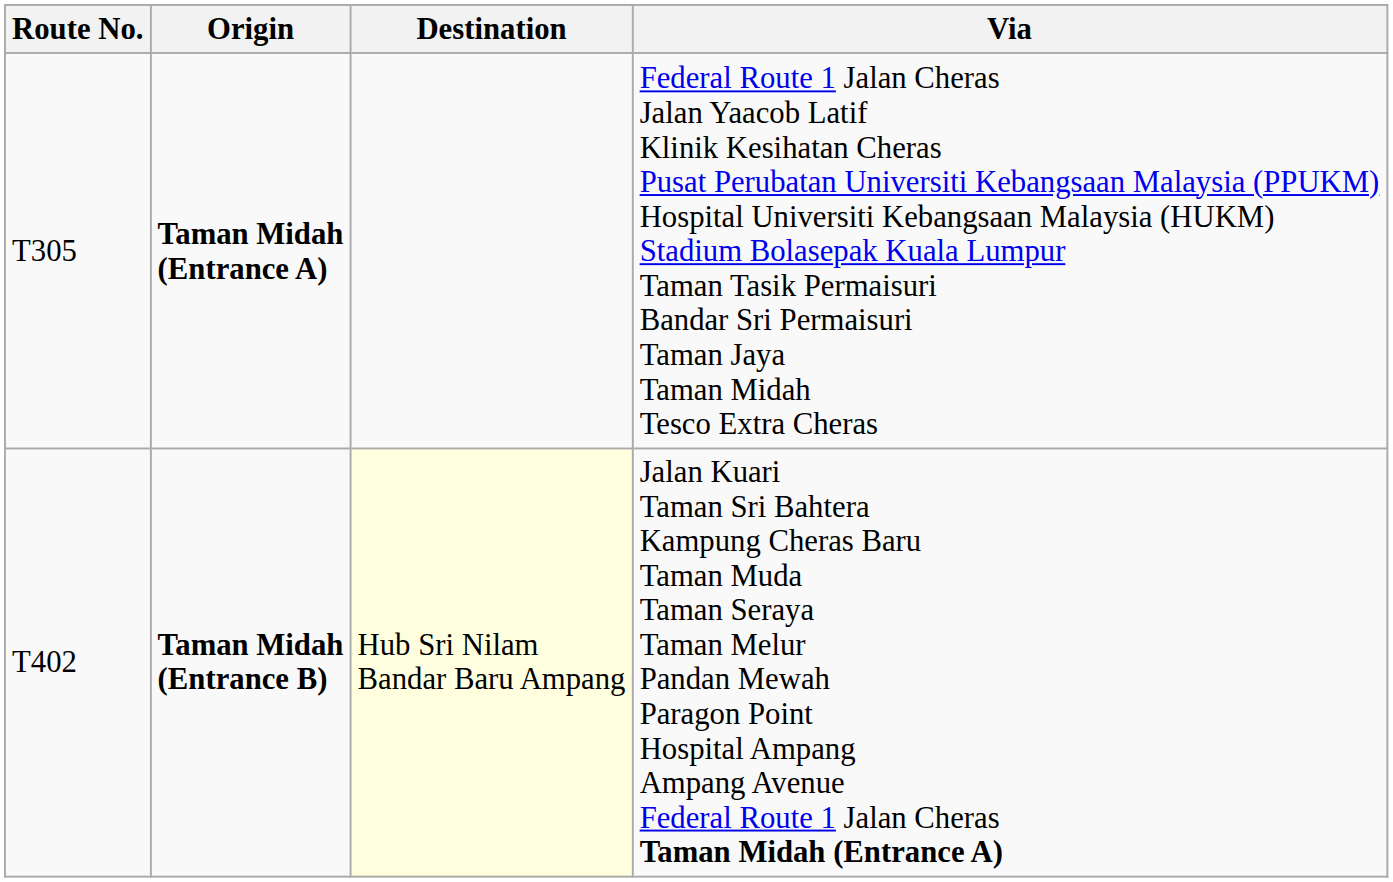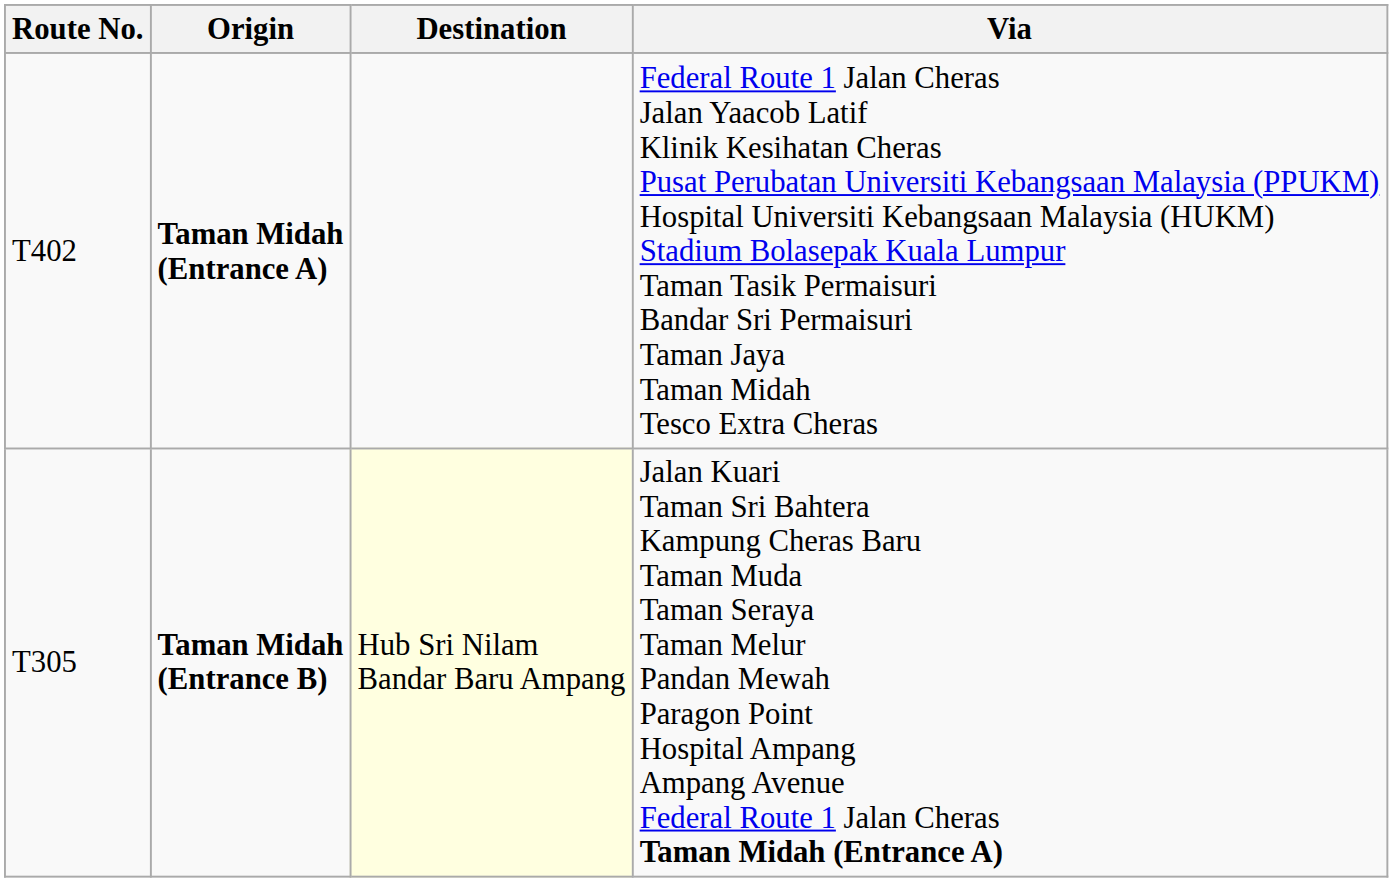Taman Midah (Entrance A) | Route No.: T305 -> T402
Taman Midah (Entrance B) | Route No.: T402 -> T305
